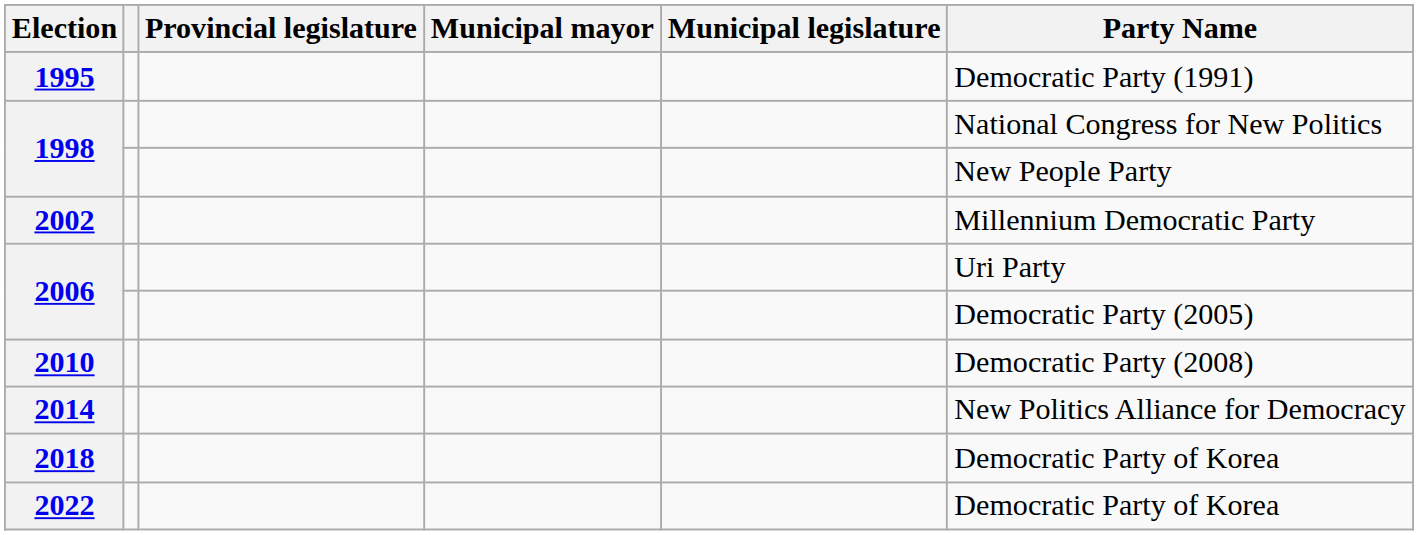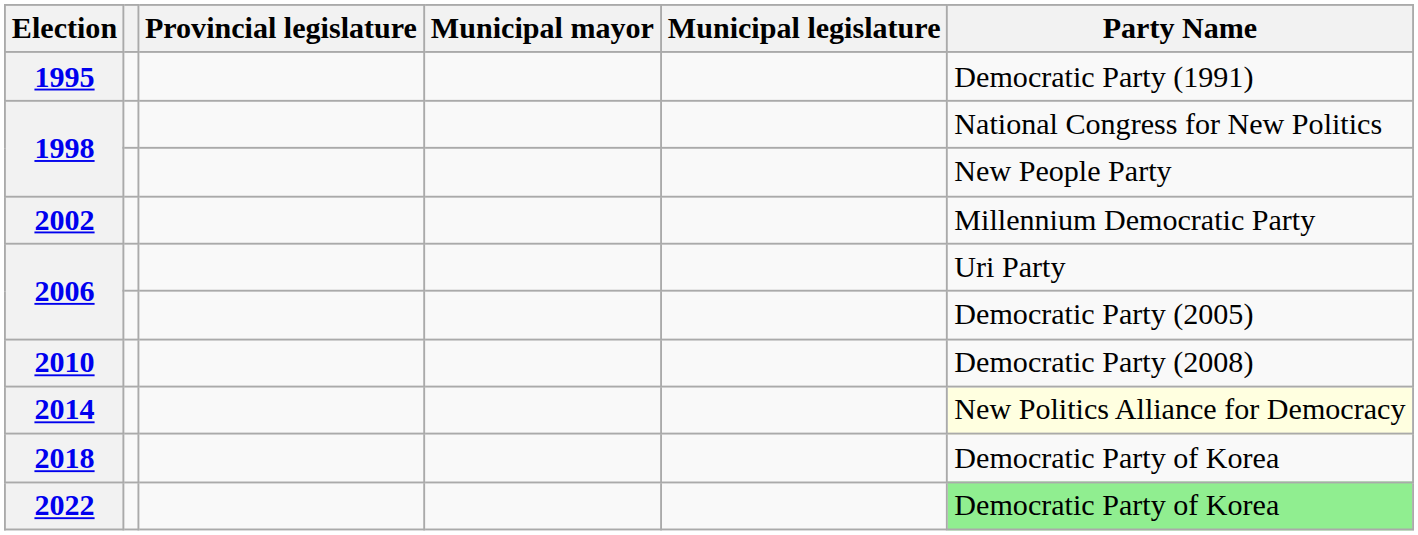2014 | Party Name: no background -> lightyellow background
2022 | Party Name: no background -> lightgreen background
